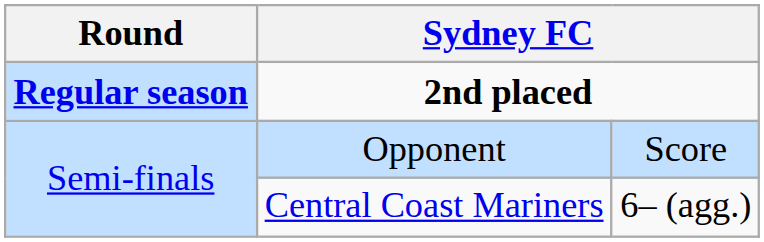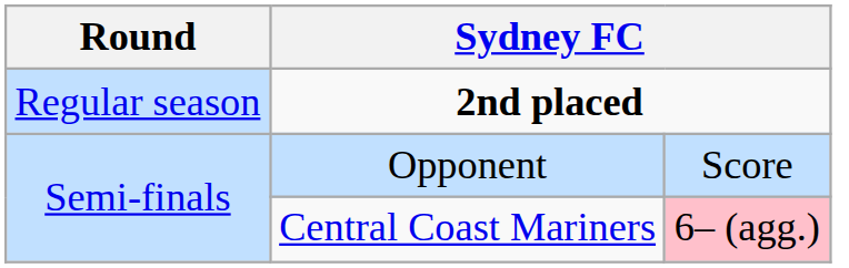2nd placed | Round: bold -> normal
Central Coast Mariners | column 3: no background -> pink background
